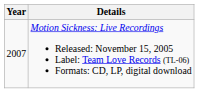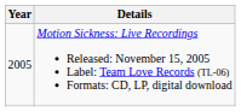row 2 | Year: 2007 -> 2005
